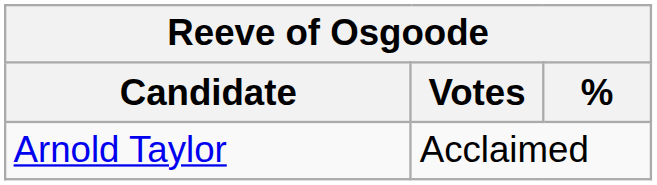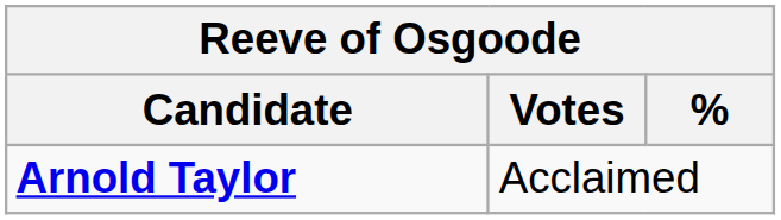Arnold Taylor | Candidate: normal -> bold
